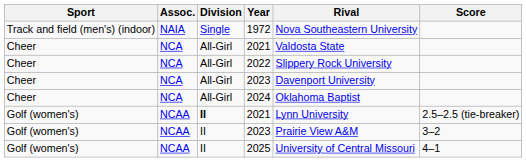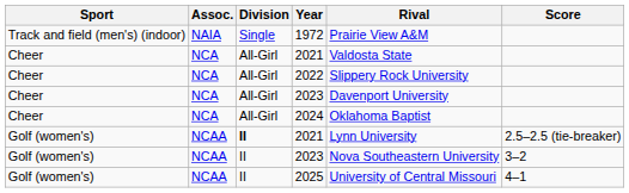1972 | Rival: Nova Southeastern University -> Prairie View A&M
Golf (women's) / 2023 | Rival: Prairie View A&M -> Nova Southeastern University
